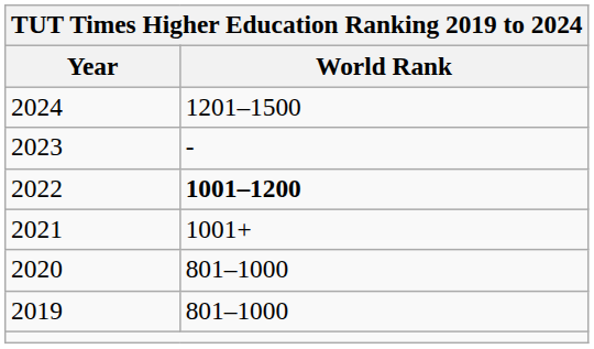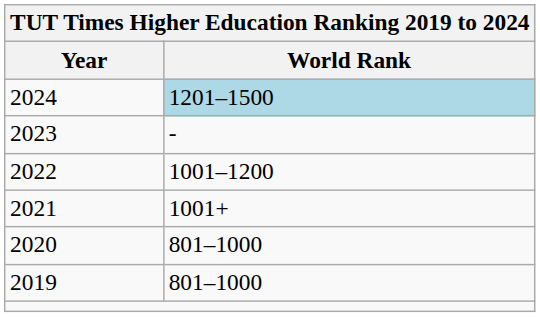2024 | World Rank: no background -> lightblue background
2022 | World Rank: bold -> normal
